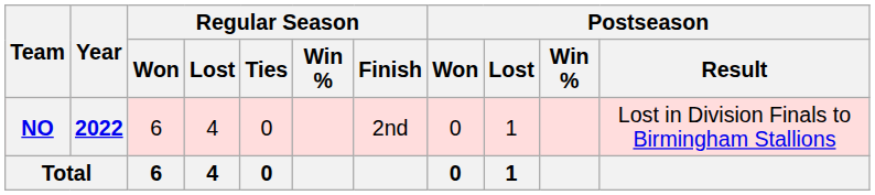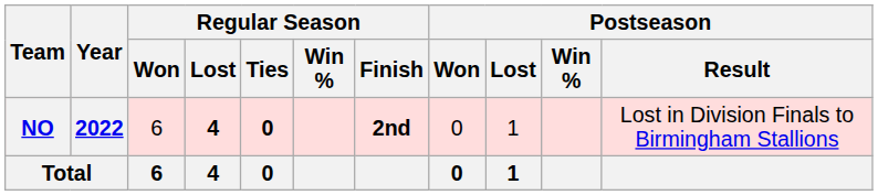NO | Regular Season / Lost: normal -> bold
NO | Regular Season / Ties: normal -> bold
NO | Regular Season / Finish: normal -> bold
